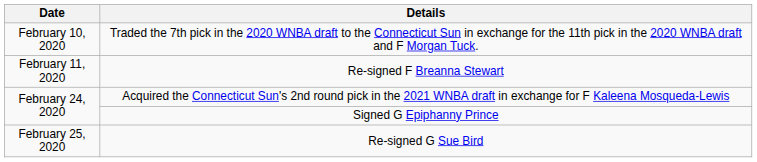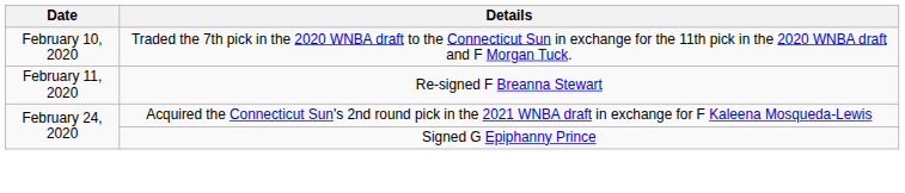- row: February 25, 2020 | Re-signed G Sue Bird
